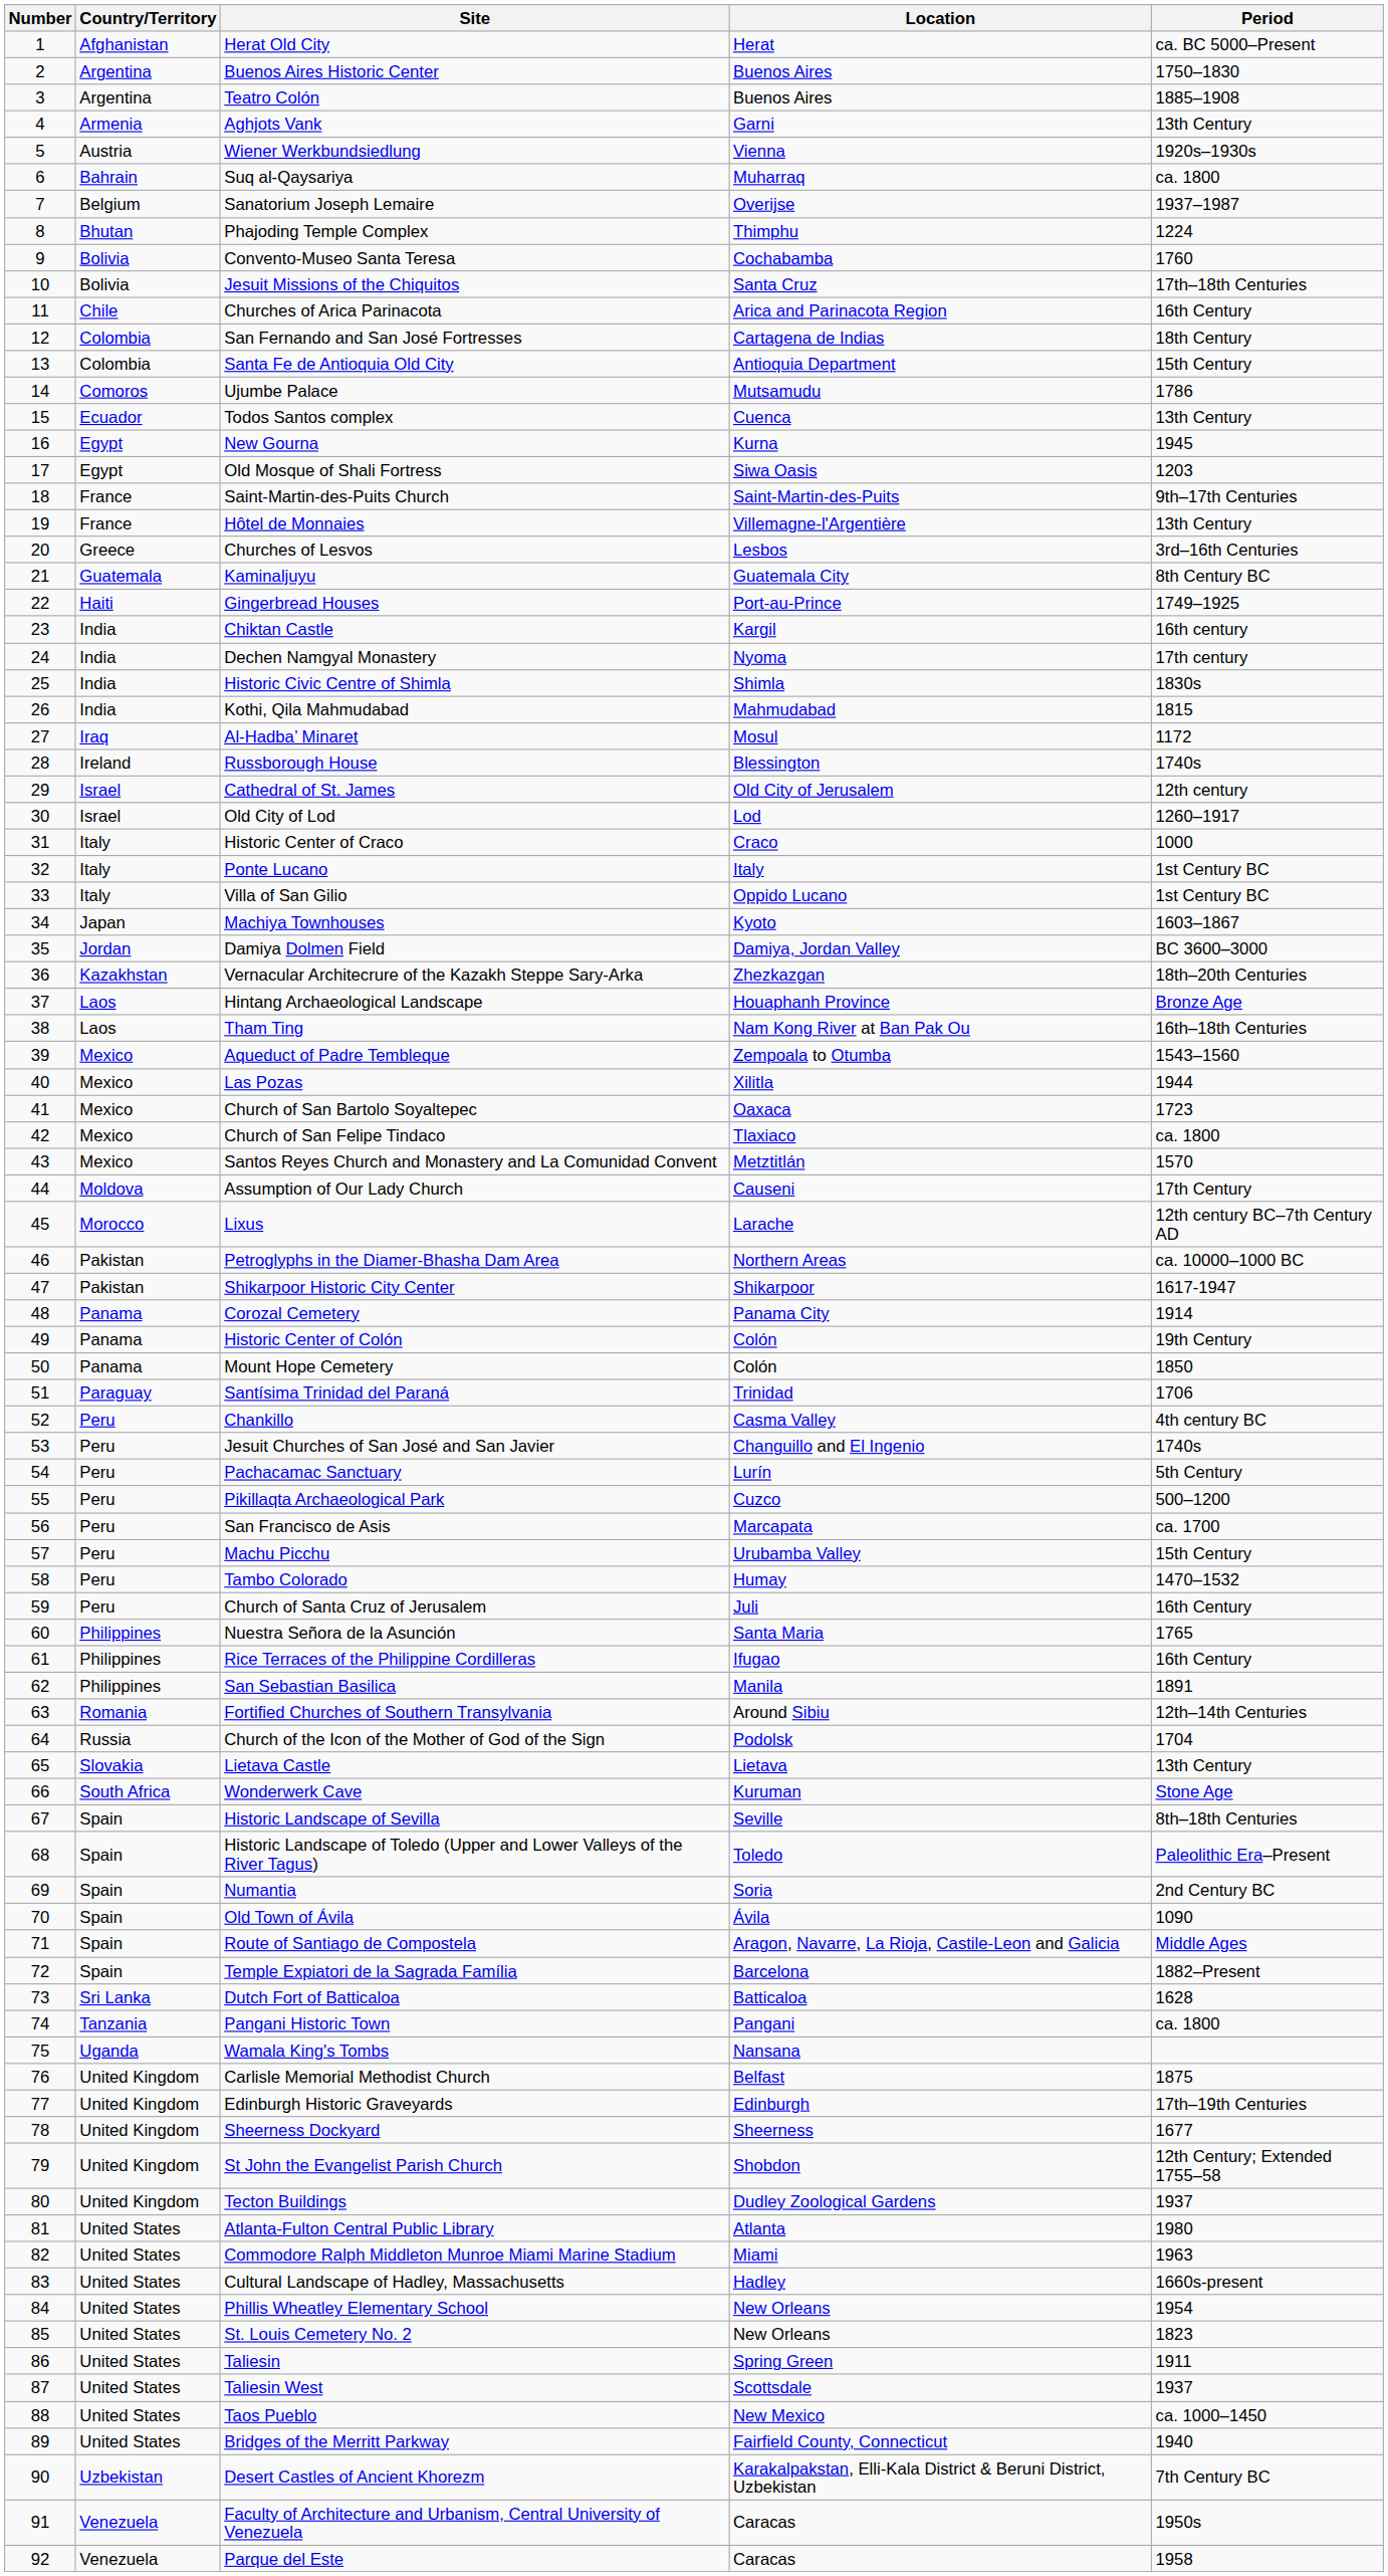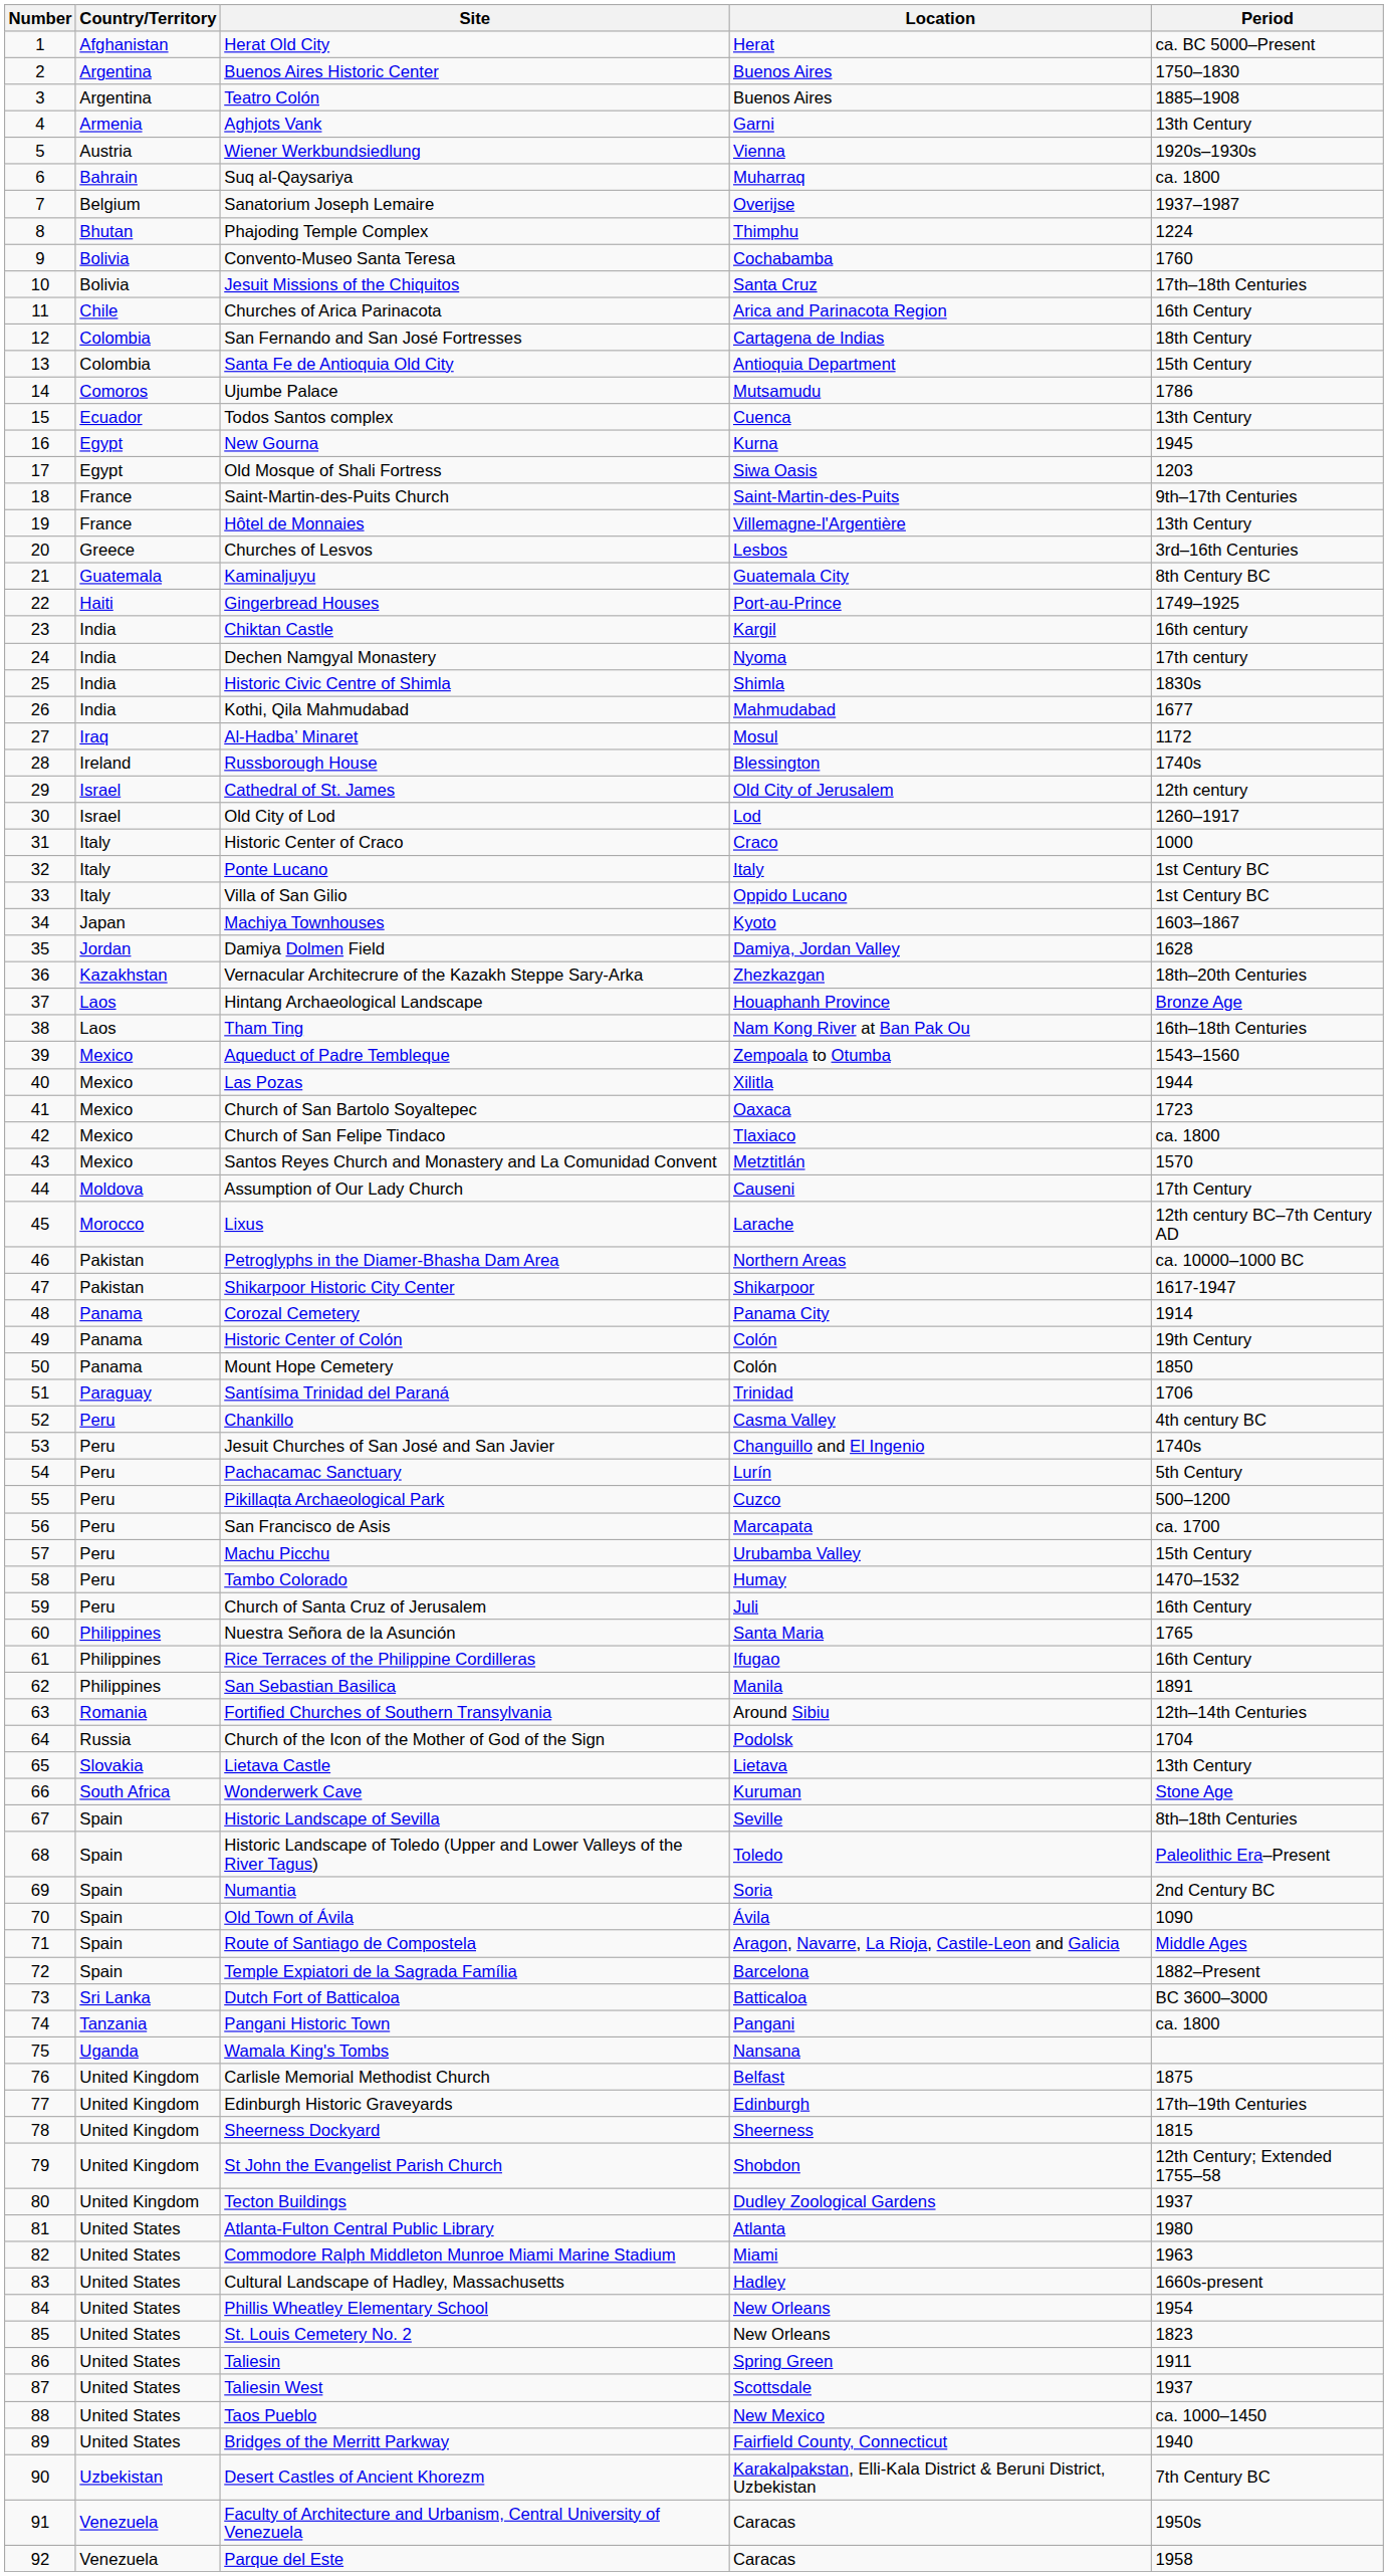Kothi, Qila Mahmudabad | Period: 1815 -> 1677
Damiya Dolmen Field | Period: BC 3600–3000 -> 1628
Dutch Fort of Batticaloa | Period: 1628 -> BC 3600–3000
Sheerness Dockyard | Period: 1677 -> 1815
